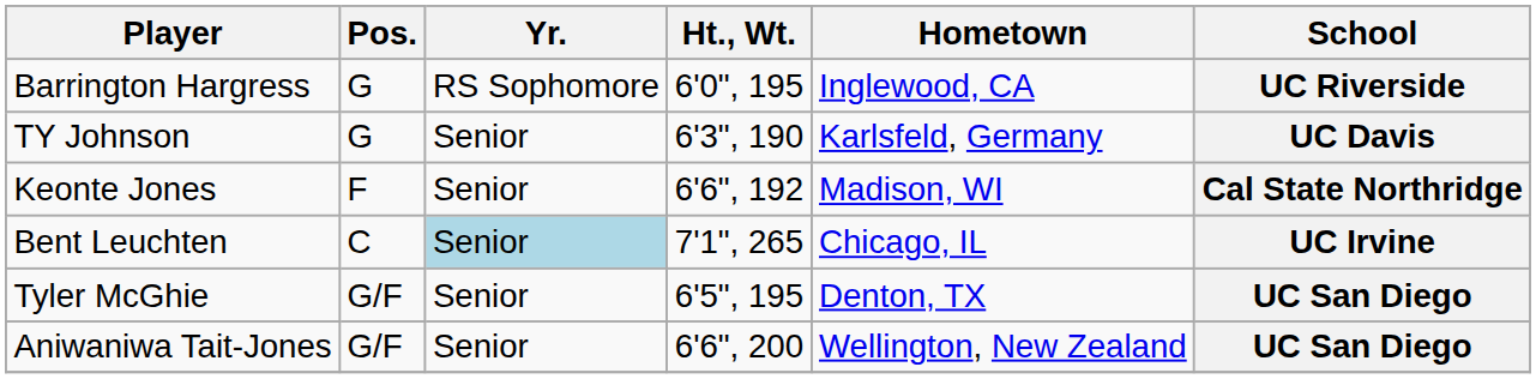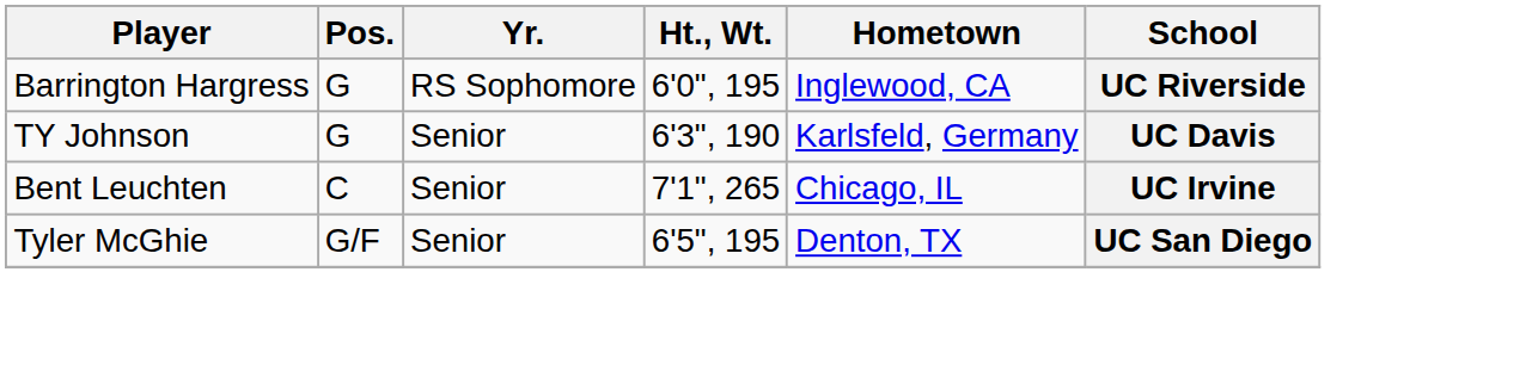- row: Keonte Jones | F | Senior | 6'6", 192 | Madison, WI | Cal State Northridge
Bent Leuchten | Yr.: lightblue background -> no background
- row: Aniwaniwa Tait-Jones | G/F | Senior | 6'6", 200 | Wellington, New Zealand | UC San Diego
